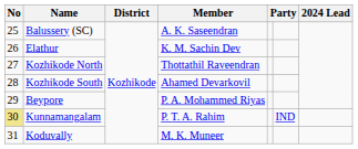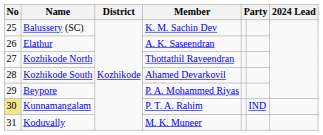Balussery (SC) | Member: A. K. Saseendran -> K. M. Sachin Dev
Elathur | Member: K. M. Sachin Dev -> A. K. Saseendran
